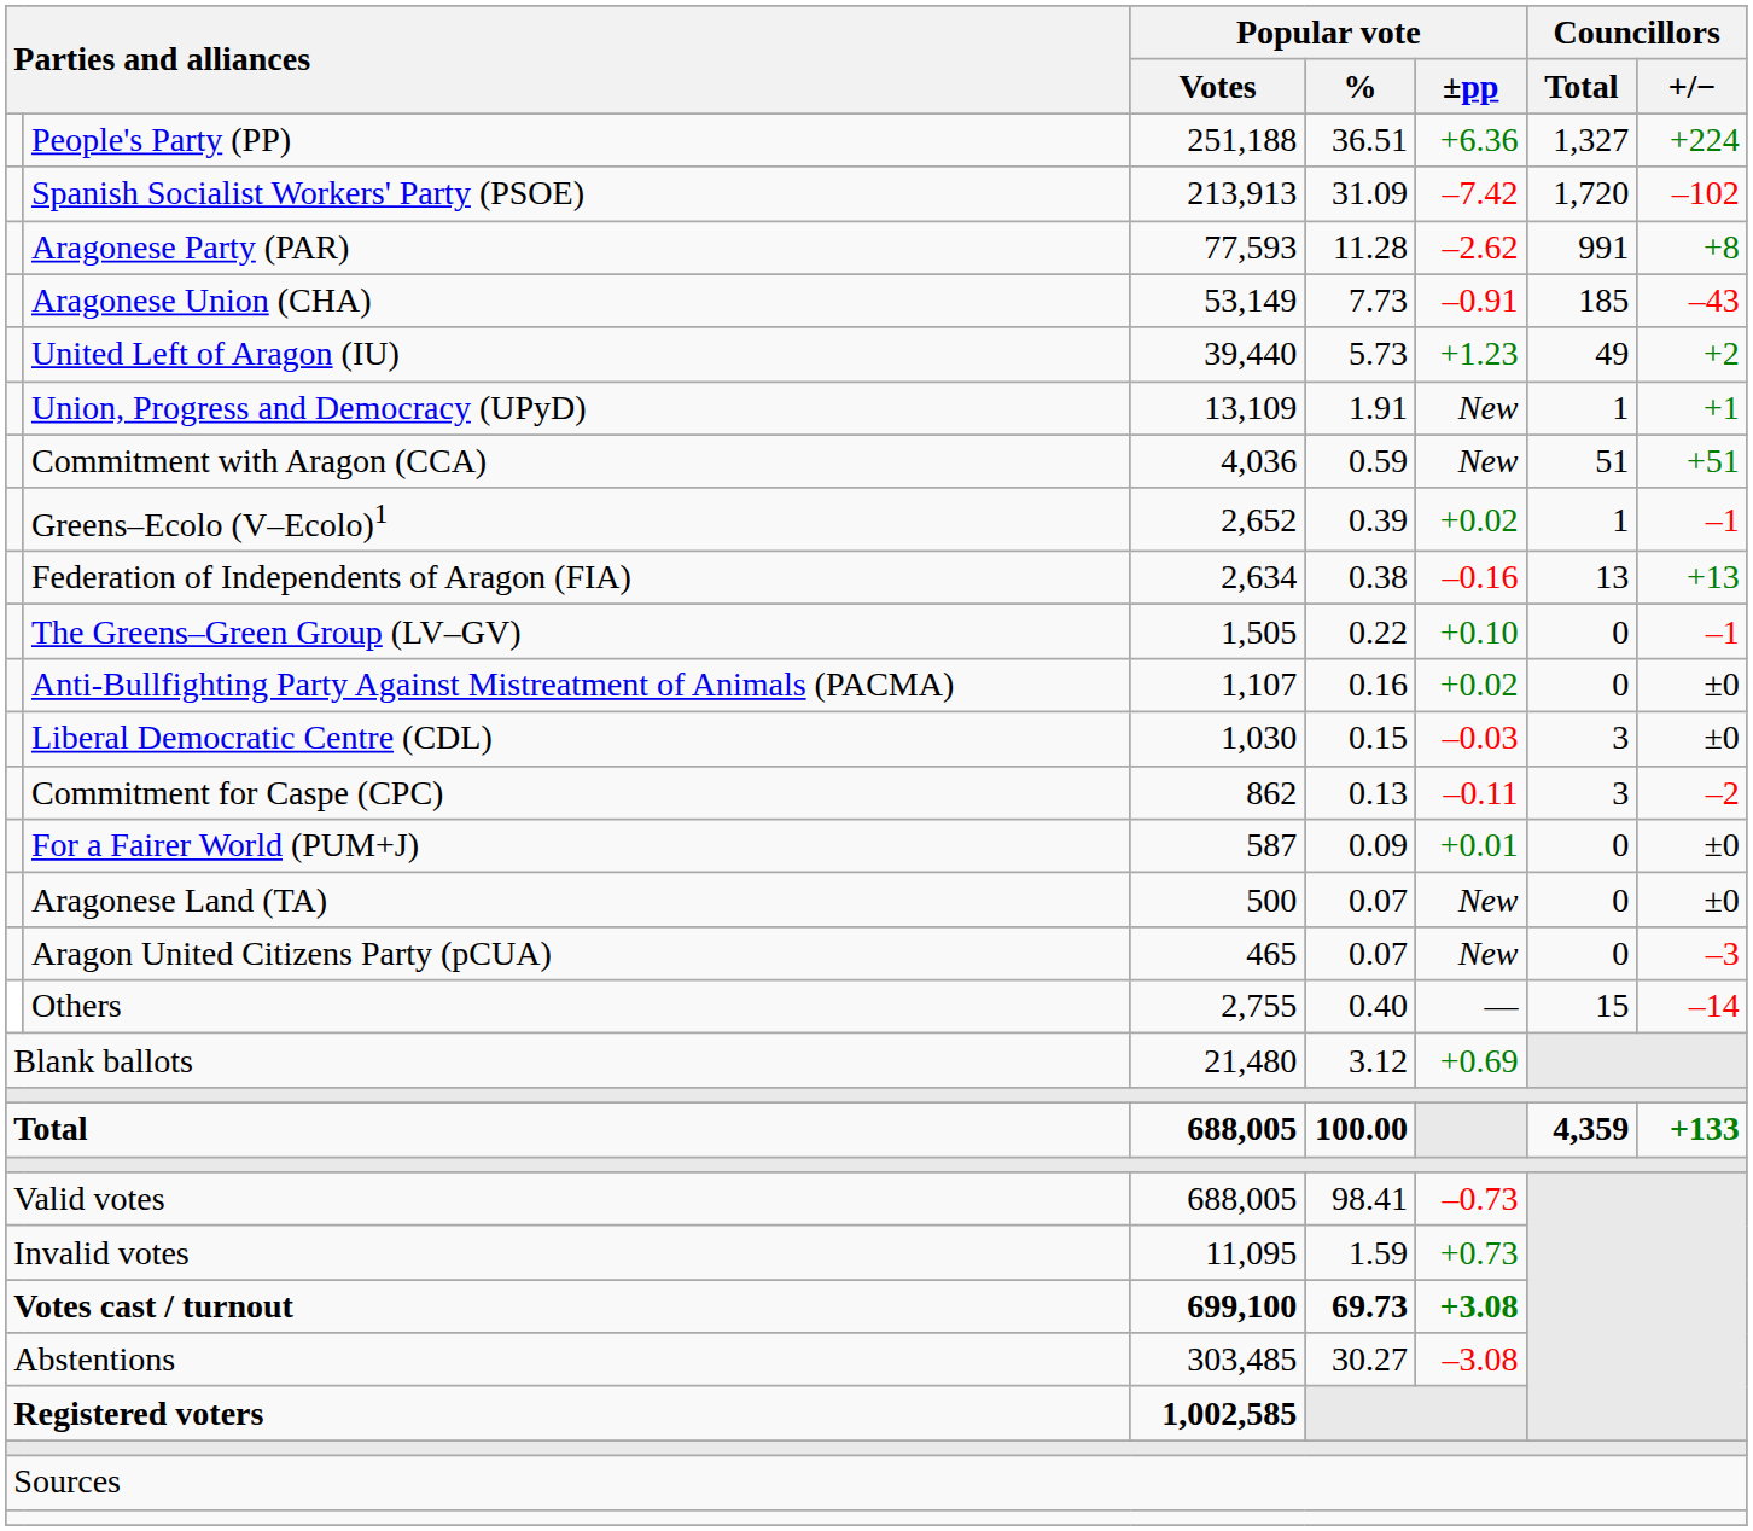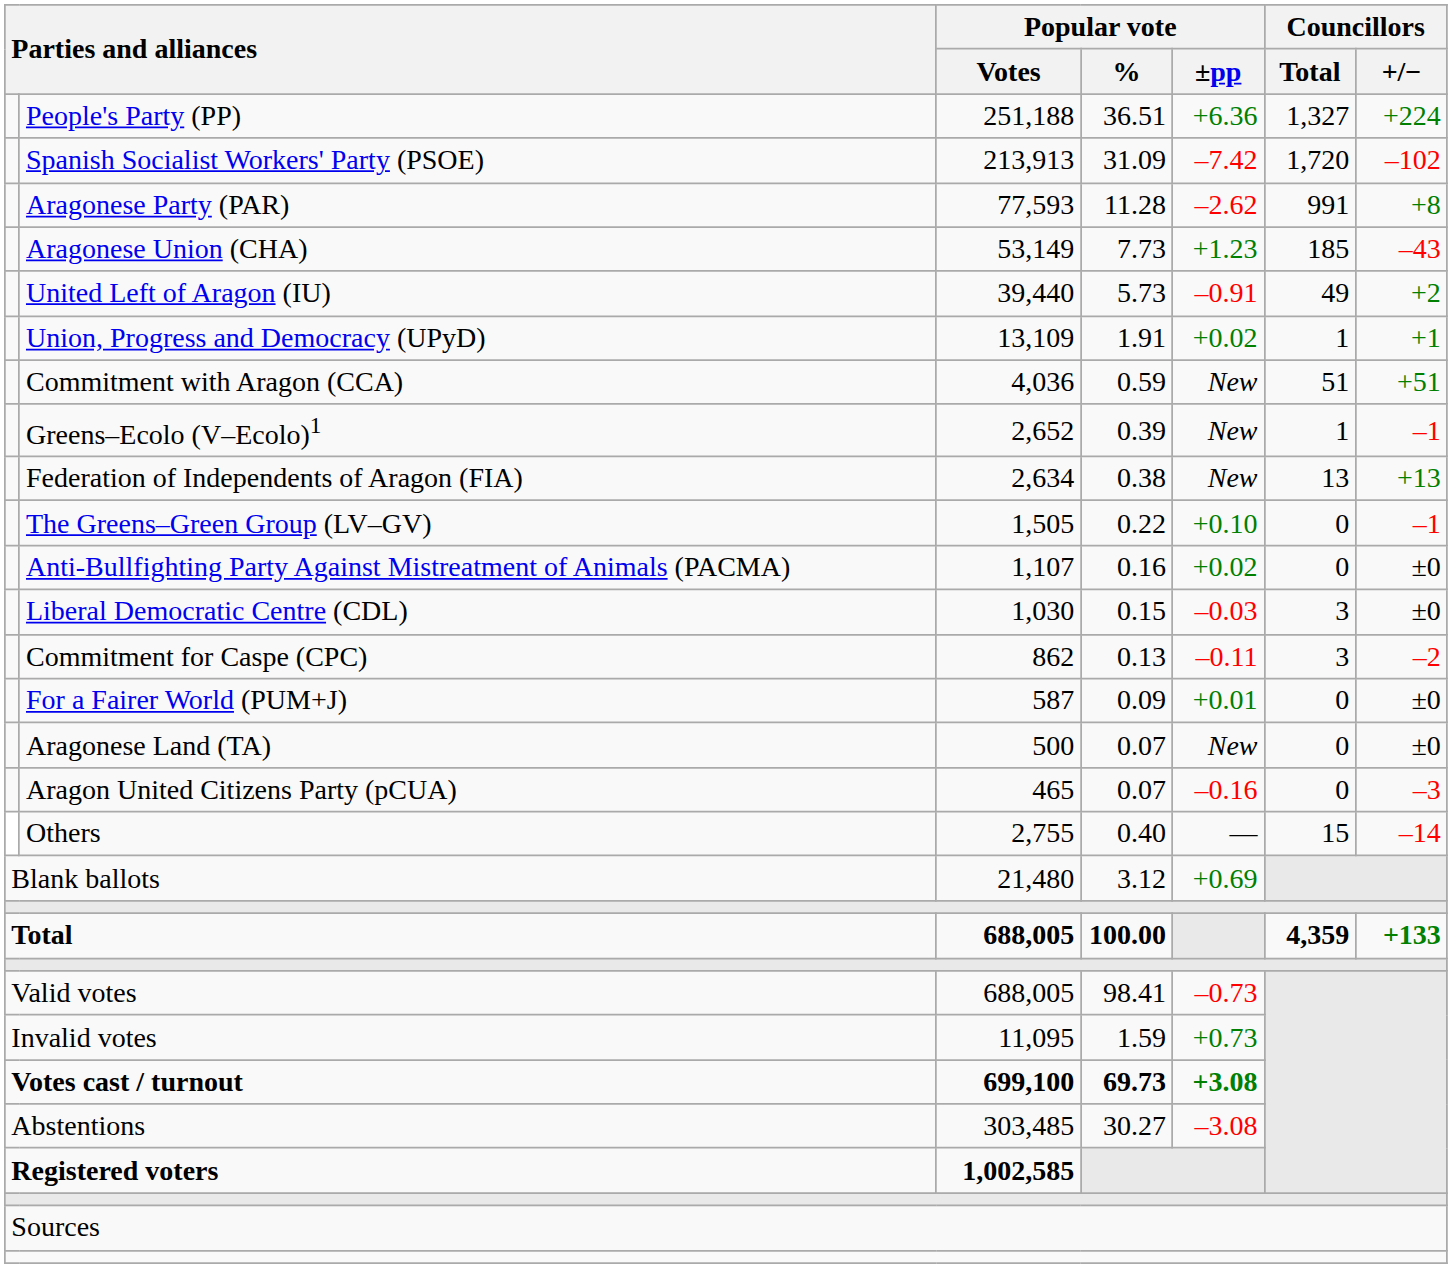Aragonese Union (CHA) | Popular vote / ±pp: –0.91 -> +1.23
United Left of Aragon (IU) | Popular vote / ±pp: +1.23 -> –0.91
Union, Progress and Democracy (UPyD) | Popular vote / ±pp: New -> +0.02
Greens–Ecolo (V–Ecolo)1 | Popular vote / ±pp: +0.02 -> New
Federation of Independents of Aragon (FIA) | Popular vote / ±pp: –0.16 -> New
Aragon United Citizens Party (pCUA) | Popular vote / ±pp: New -> –0.16
